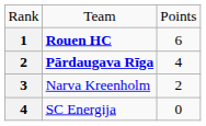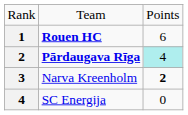Pārdaugava Rīga | column 3: no background -> paleturquoise background
Narva Kreenholm | column 3: normal -> bold
